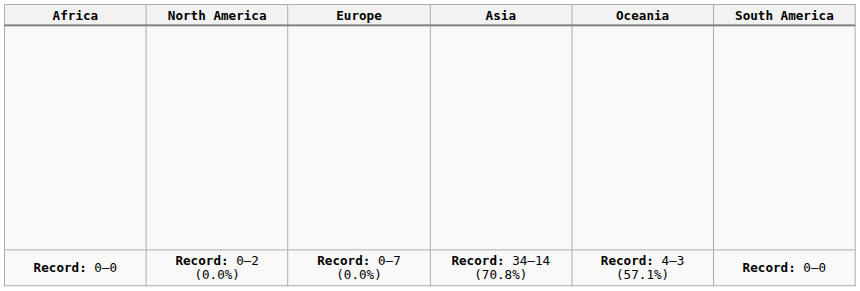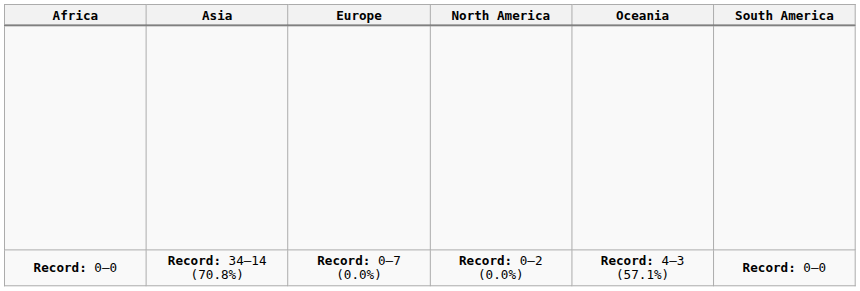columns swapped: Asia <-> North America
